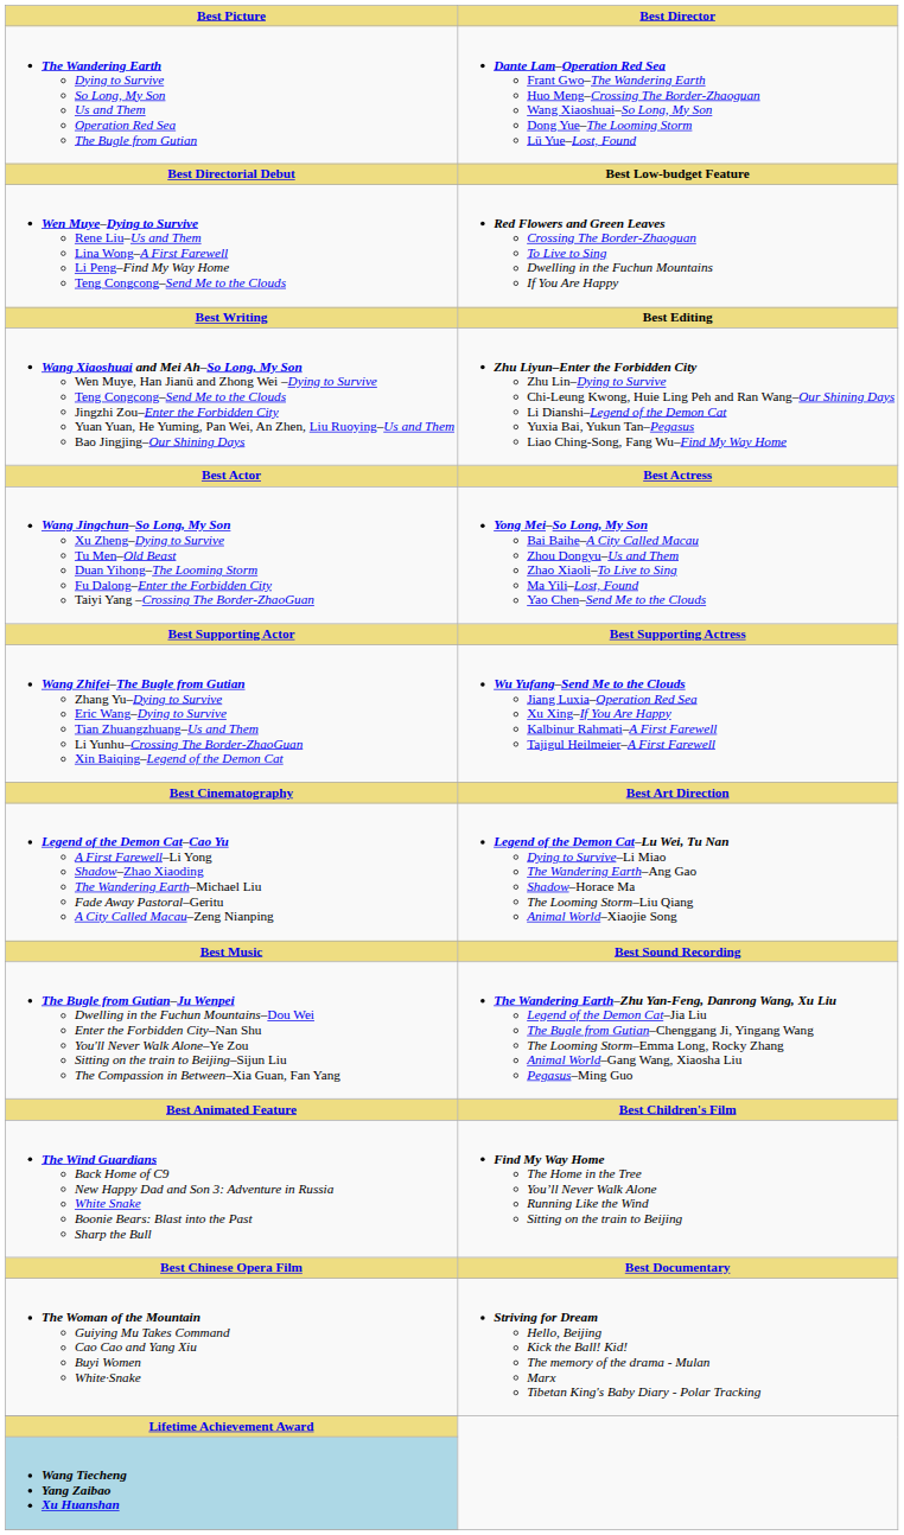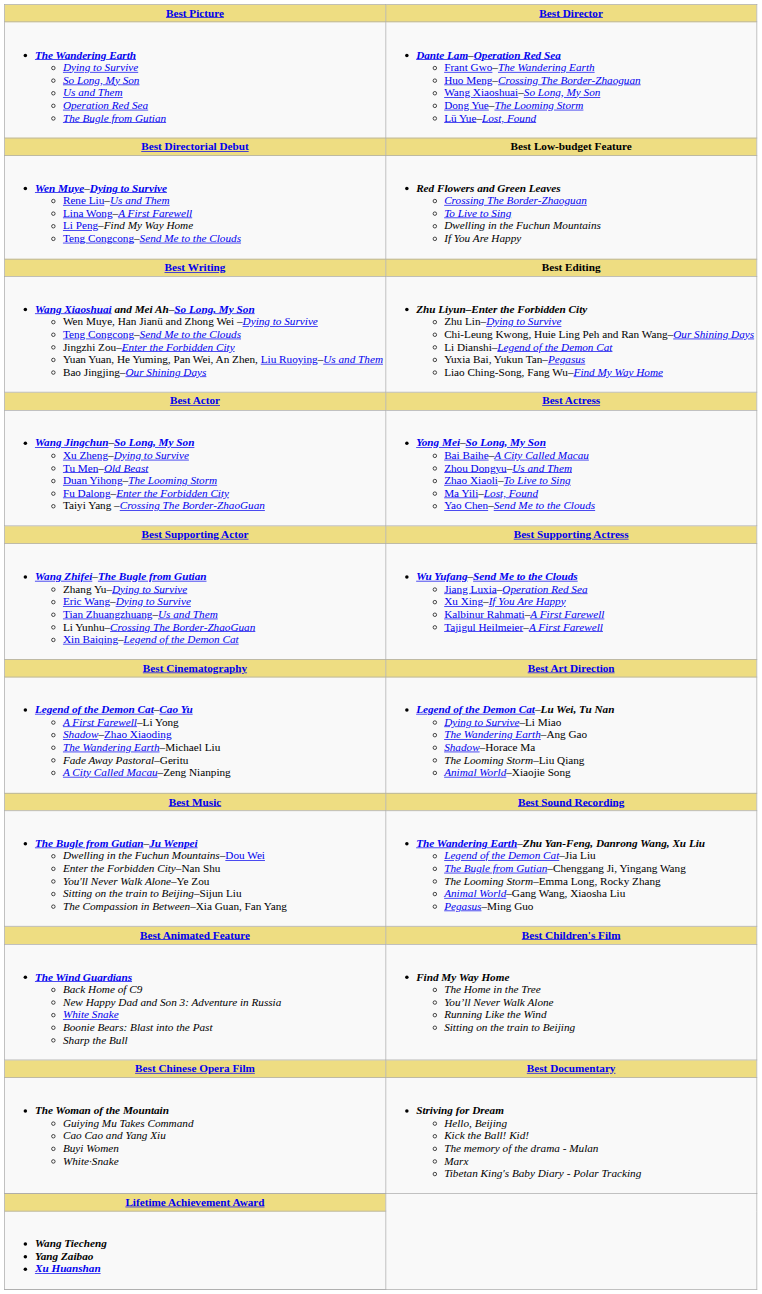Wang Tiecheng Yang Zaibao Xu Huanshan | Best Picture: lightblue background -> no background
